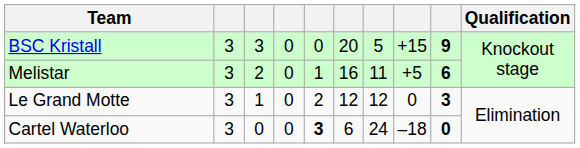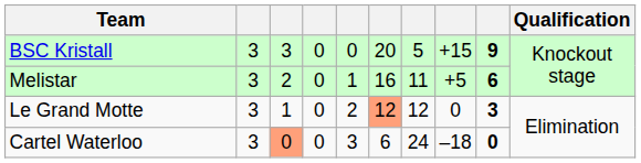Le Grand Motte | column 6: no background -> lightsalmon background
Cartel Waterloo | column 3: no background -> lightsalmon background
Cartel Waterloo | column 5: bold -> normal
